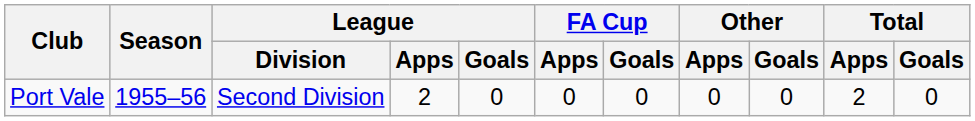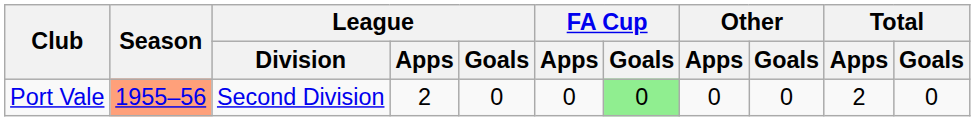Port Vale | Season: no background -> lightsalmon background
Port Vale | FA Cup / Goals: no background -> lightgreen background
